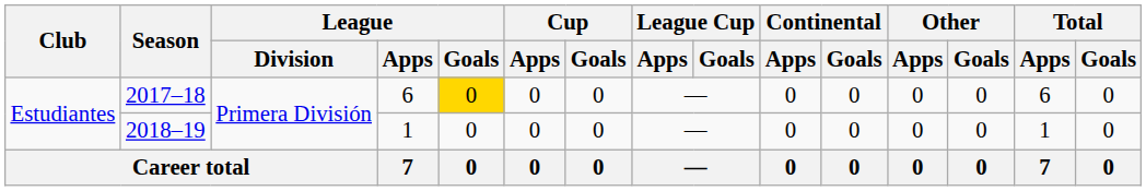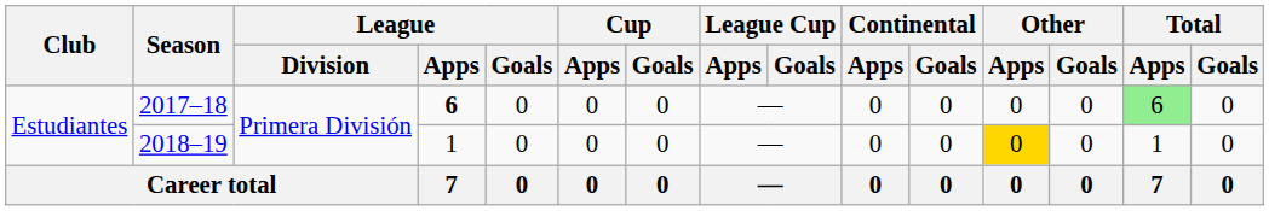2017–18 | League / Apps: normal -> bold
2017–18 | League / Goals: gold background -> no background
2017–18 | Total / Apps: no background -> lightgreen background
2018–19 | Other / Apps: no background -> gold background
